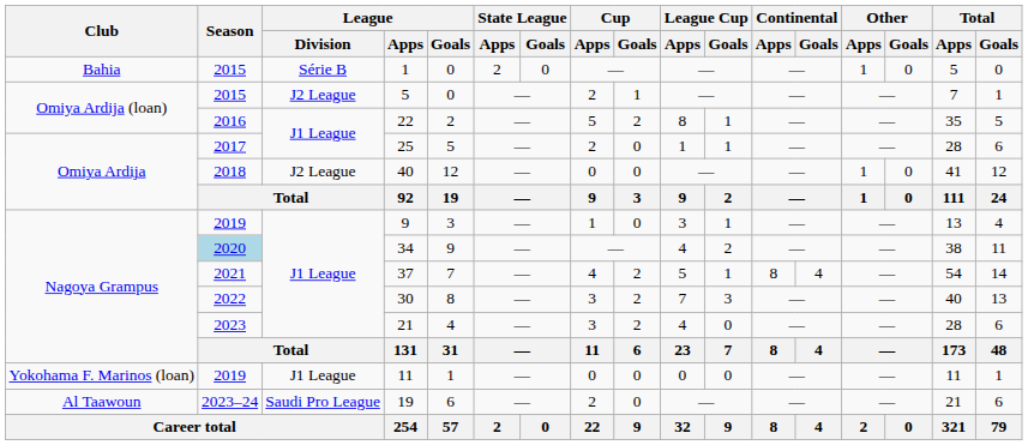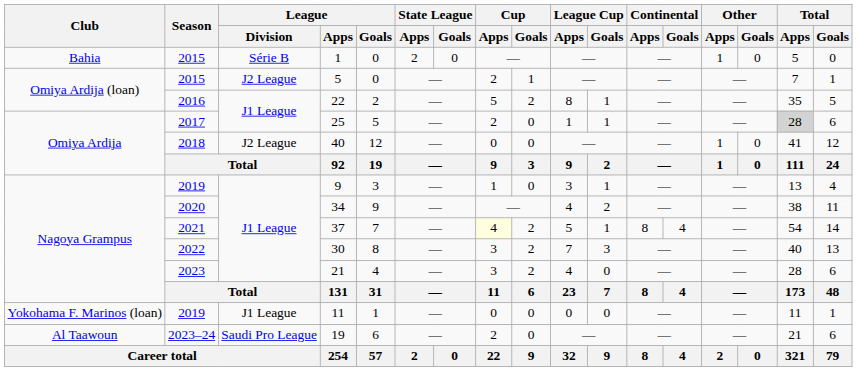25 | Total / Apps: no background -> lightgrey background
34 | Season: lightblue background -> no background
37 | Cup / Apps: no background -> lightyellow background
